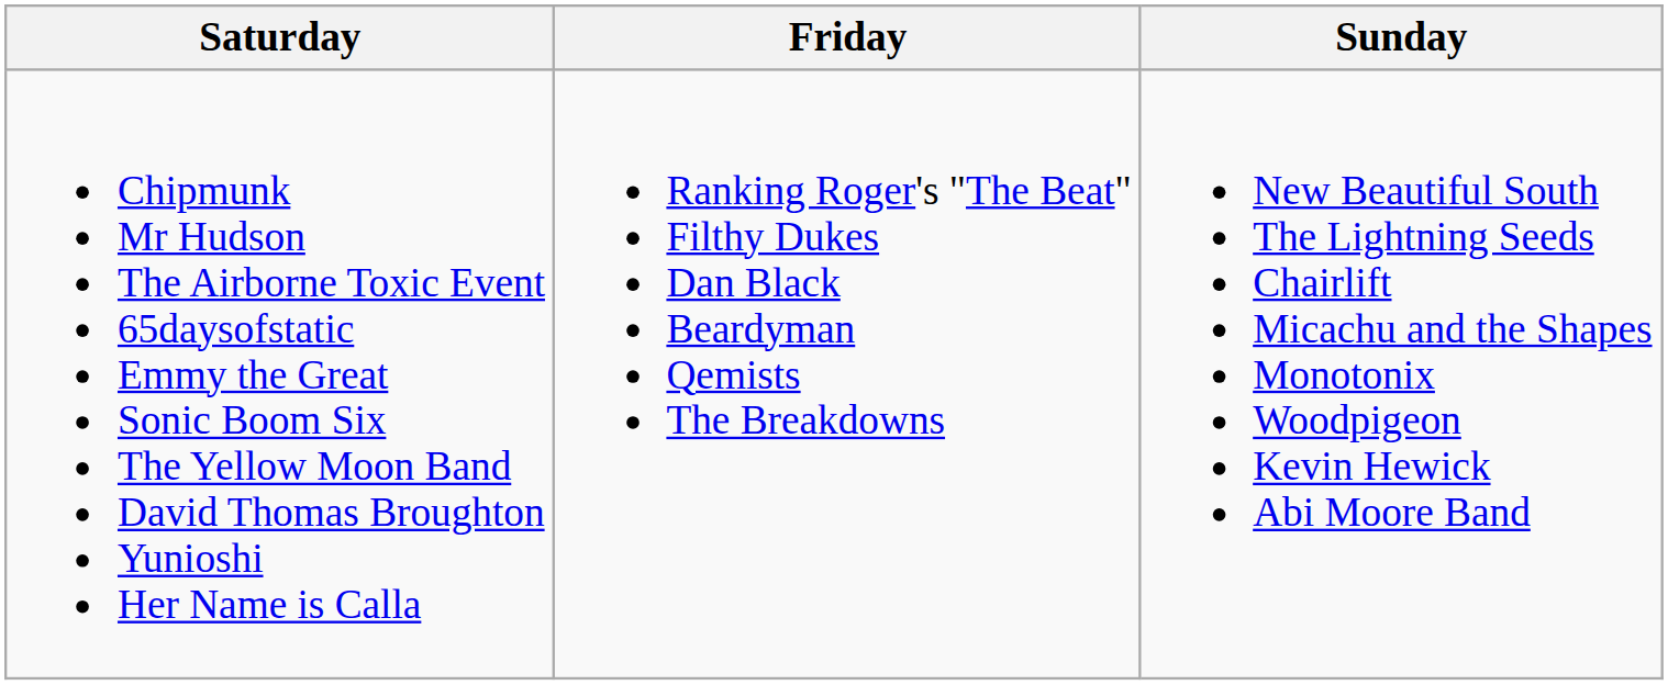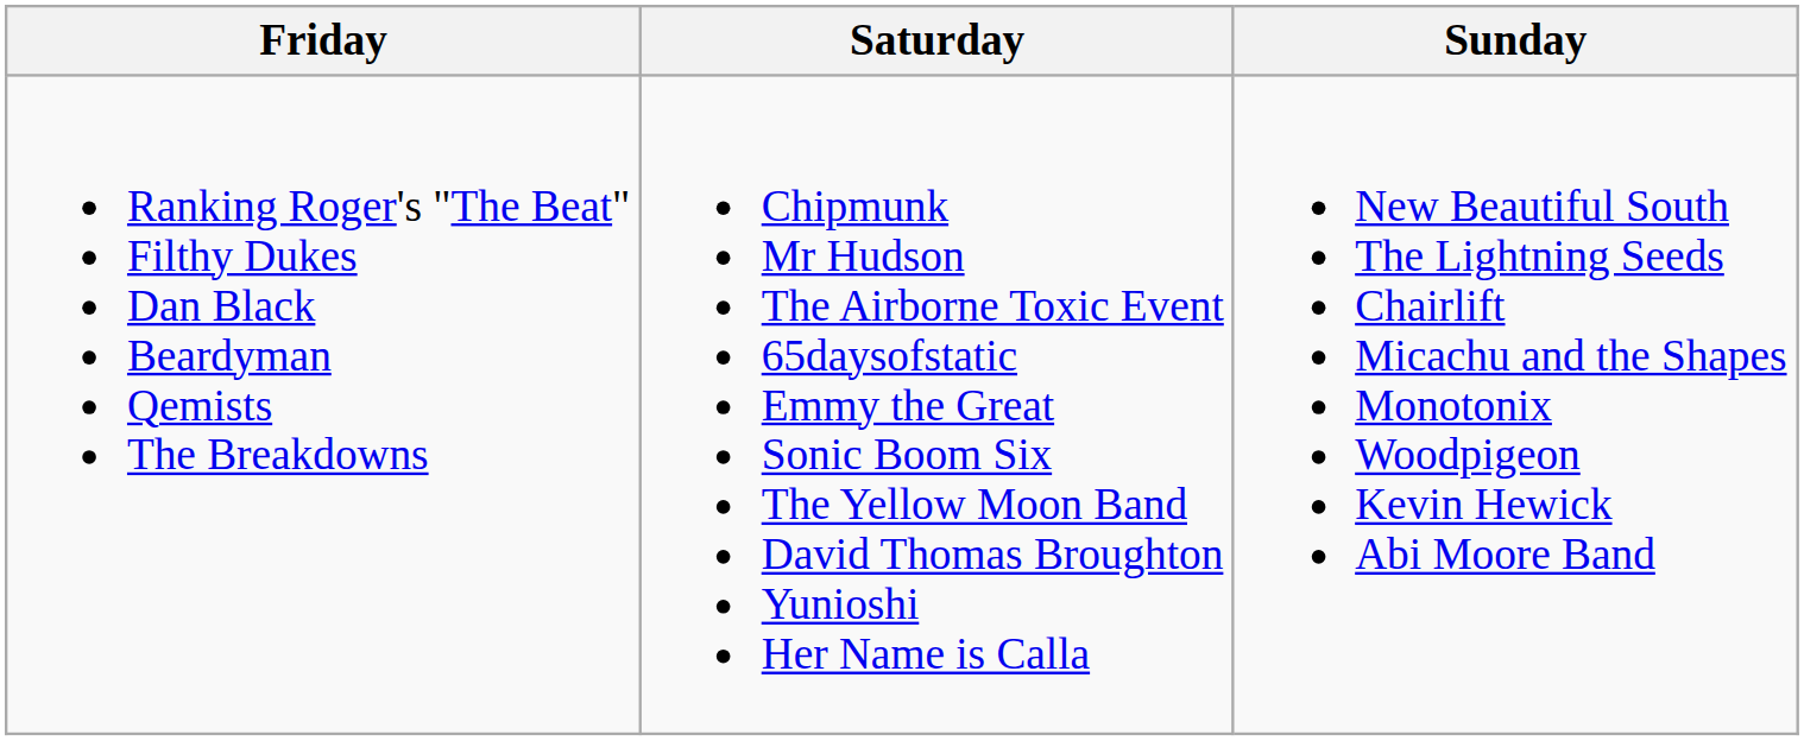columns swapped: Friday <-> Saturday
